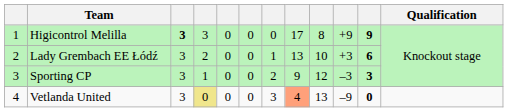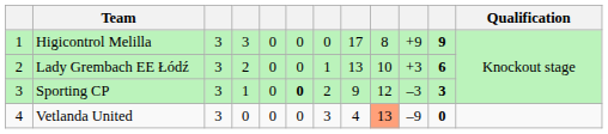Higicontrol Melilla | column 3: bold -> normal
Sporting CP | column 6: normal -> bold
Vetlanda United | column 4: khaki background -> no background
Vetlanda United | column 8: lightsalmon background -> no background
Vetlanda United | column 9: no background -> lightsalmon background
